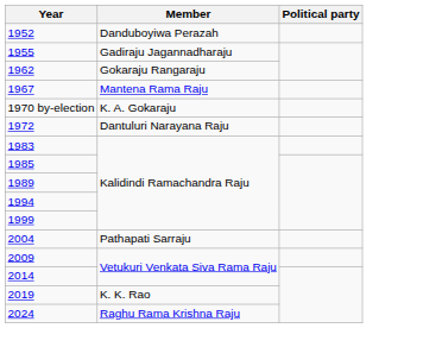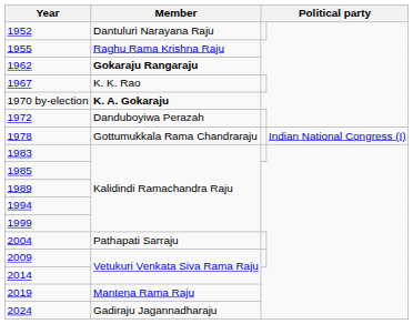1952 | Member: Danduboyiwa Perazah -> Dantuluri Narayana Raju
1955 | Member: Gadiraju Jagannadharaju -> Raghu Rama Krishna Raju
1962 | Member: normal -> bold
1967 | Member: Mantena Rama Raju -> K. K. Rao
1970 by-election | Member: normal -> bold
1972 | Member: Dantuluri Narayana Raju -> Danduboyiwa Perazah
+ row: 1978 | Gottumukkala Rama Chandraraju | Indian National Congress (I)
2019 | Member: K. K. Rao -> Mantena Rama Raju
2024 | Member: Raghu Rama Krishna Raju -> Gadiraju Jagannadharaju
